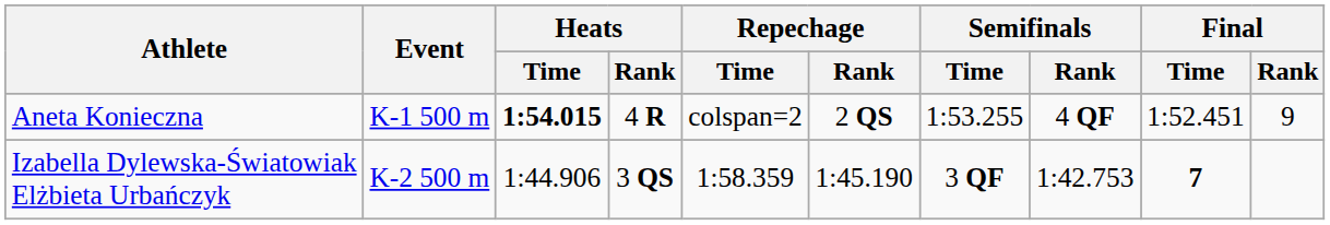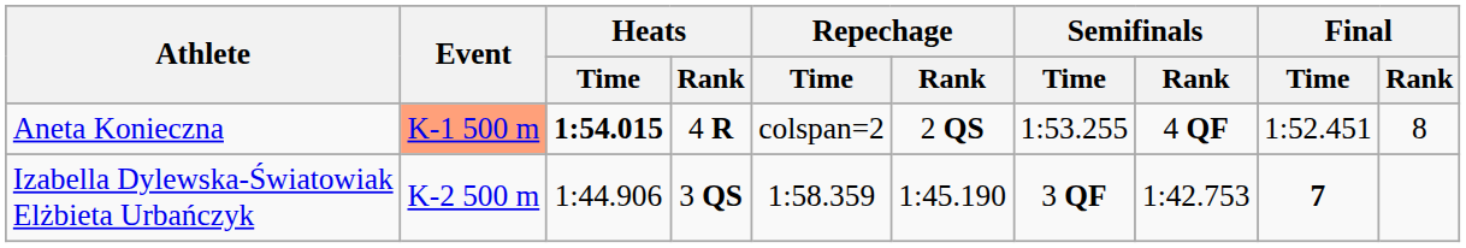Aneta Konieczna | Event: no background -> lightsalmon background
Aneta Konieczna | Final / Rank: 9 -> 8
